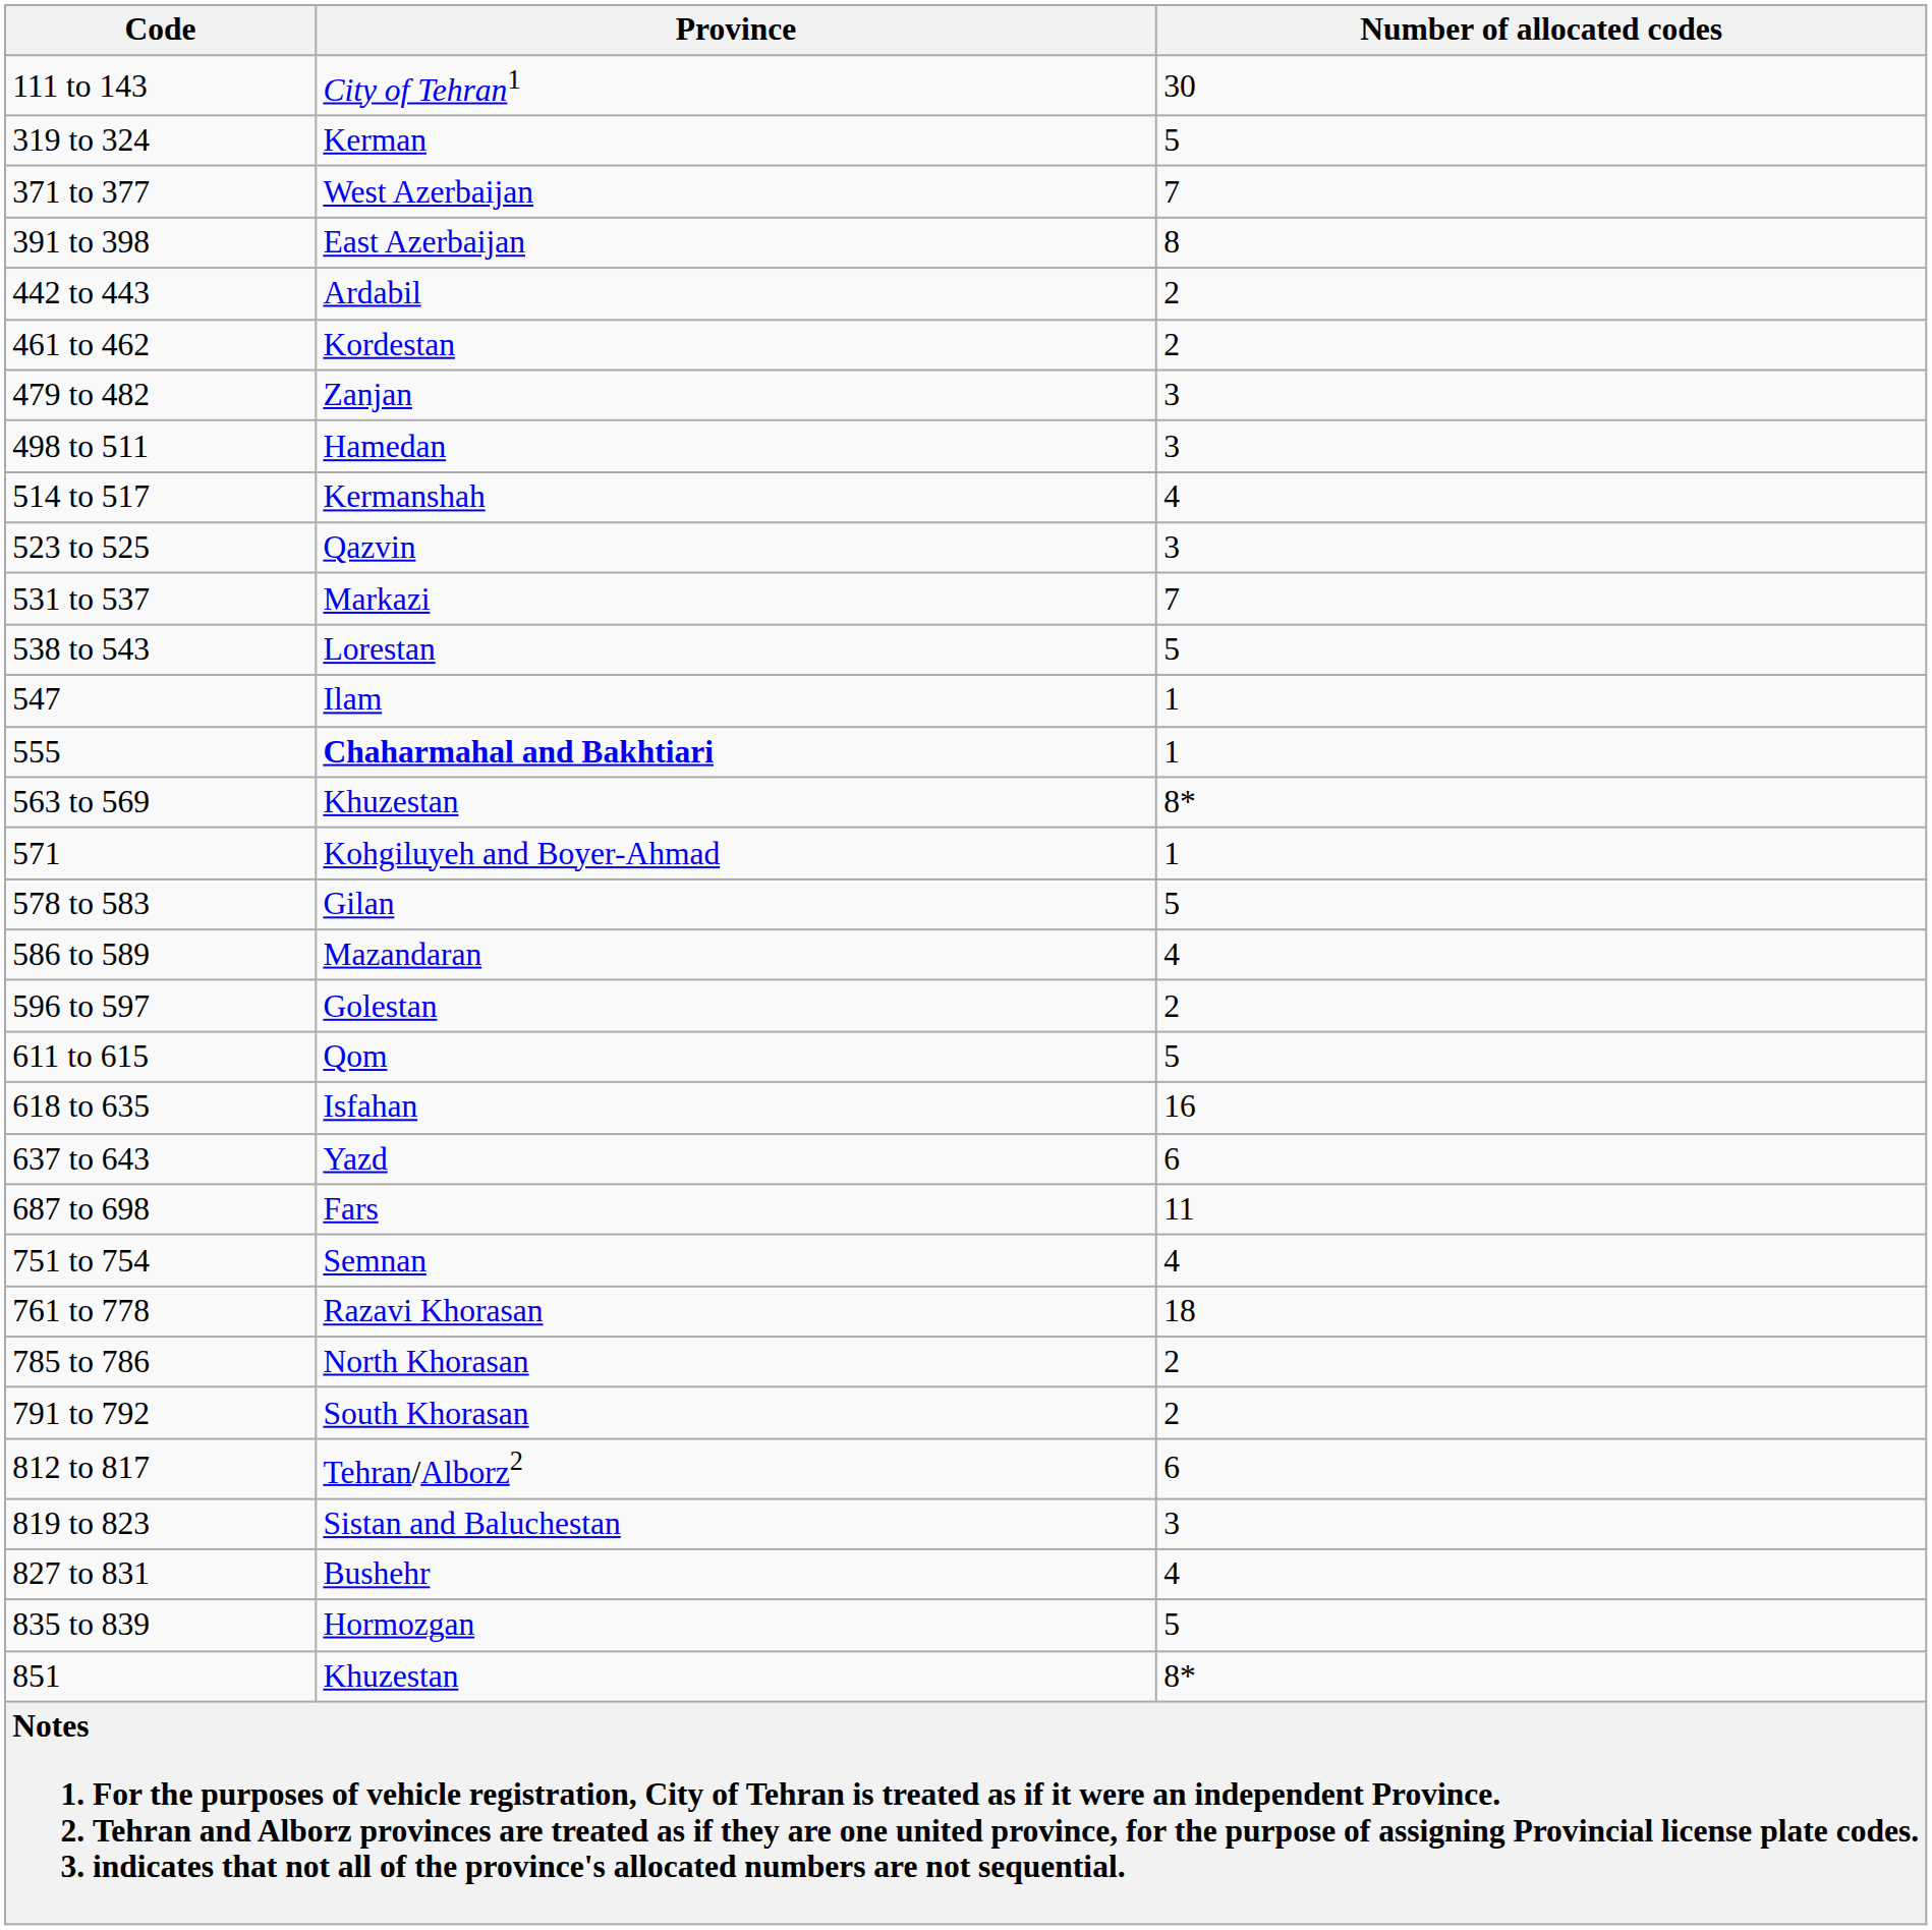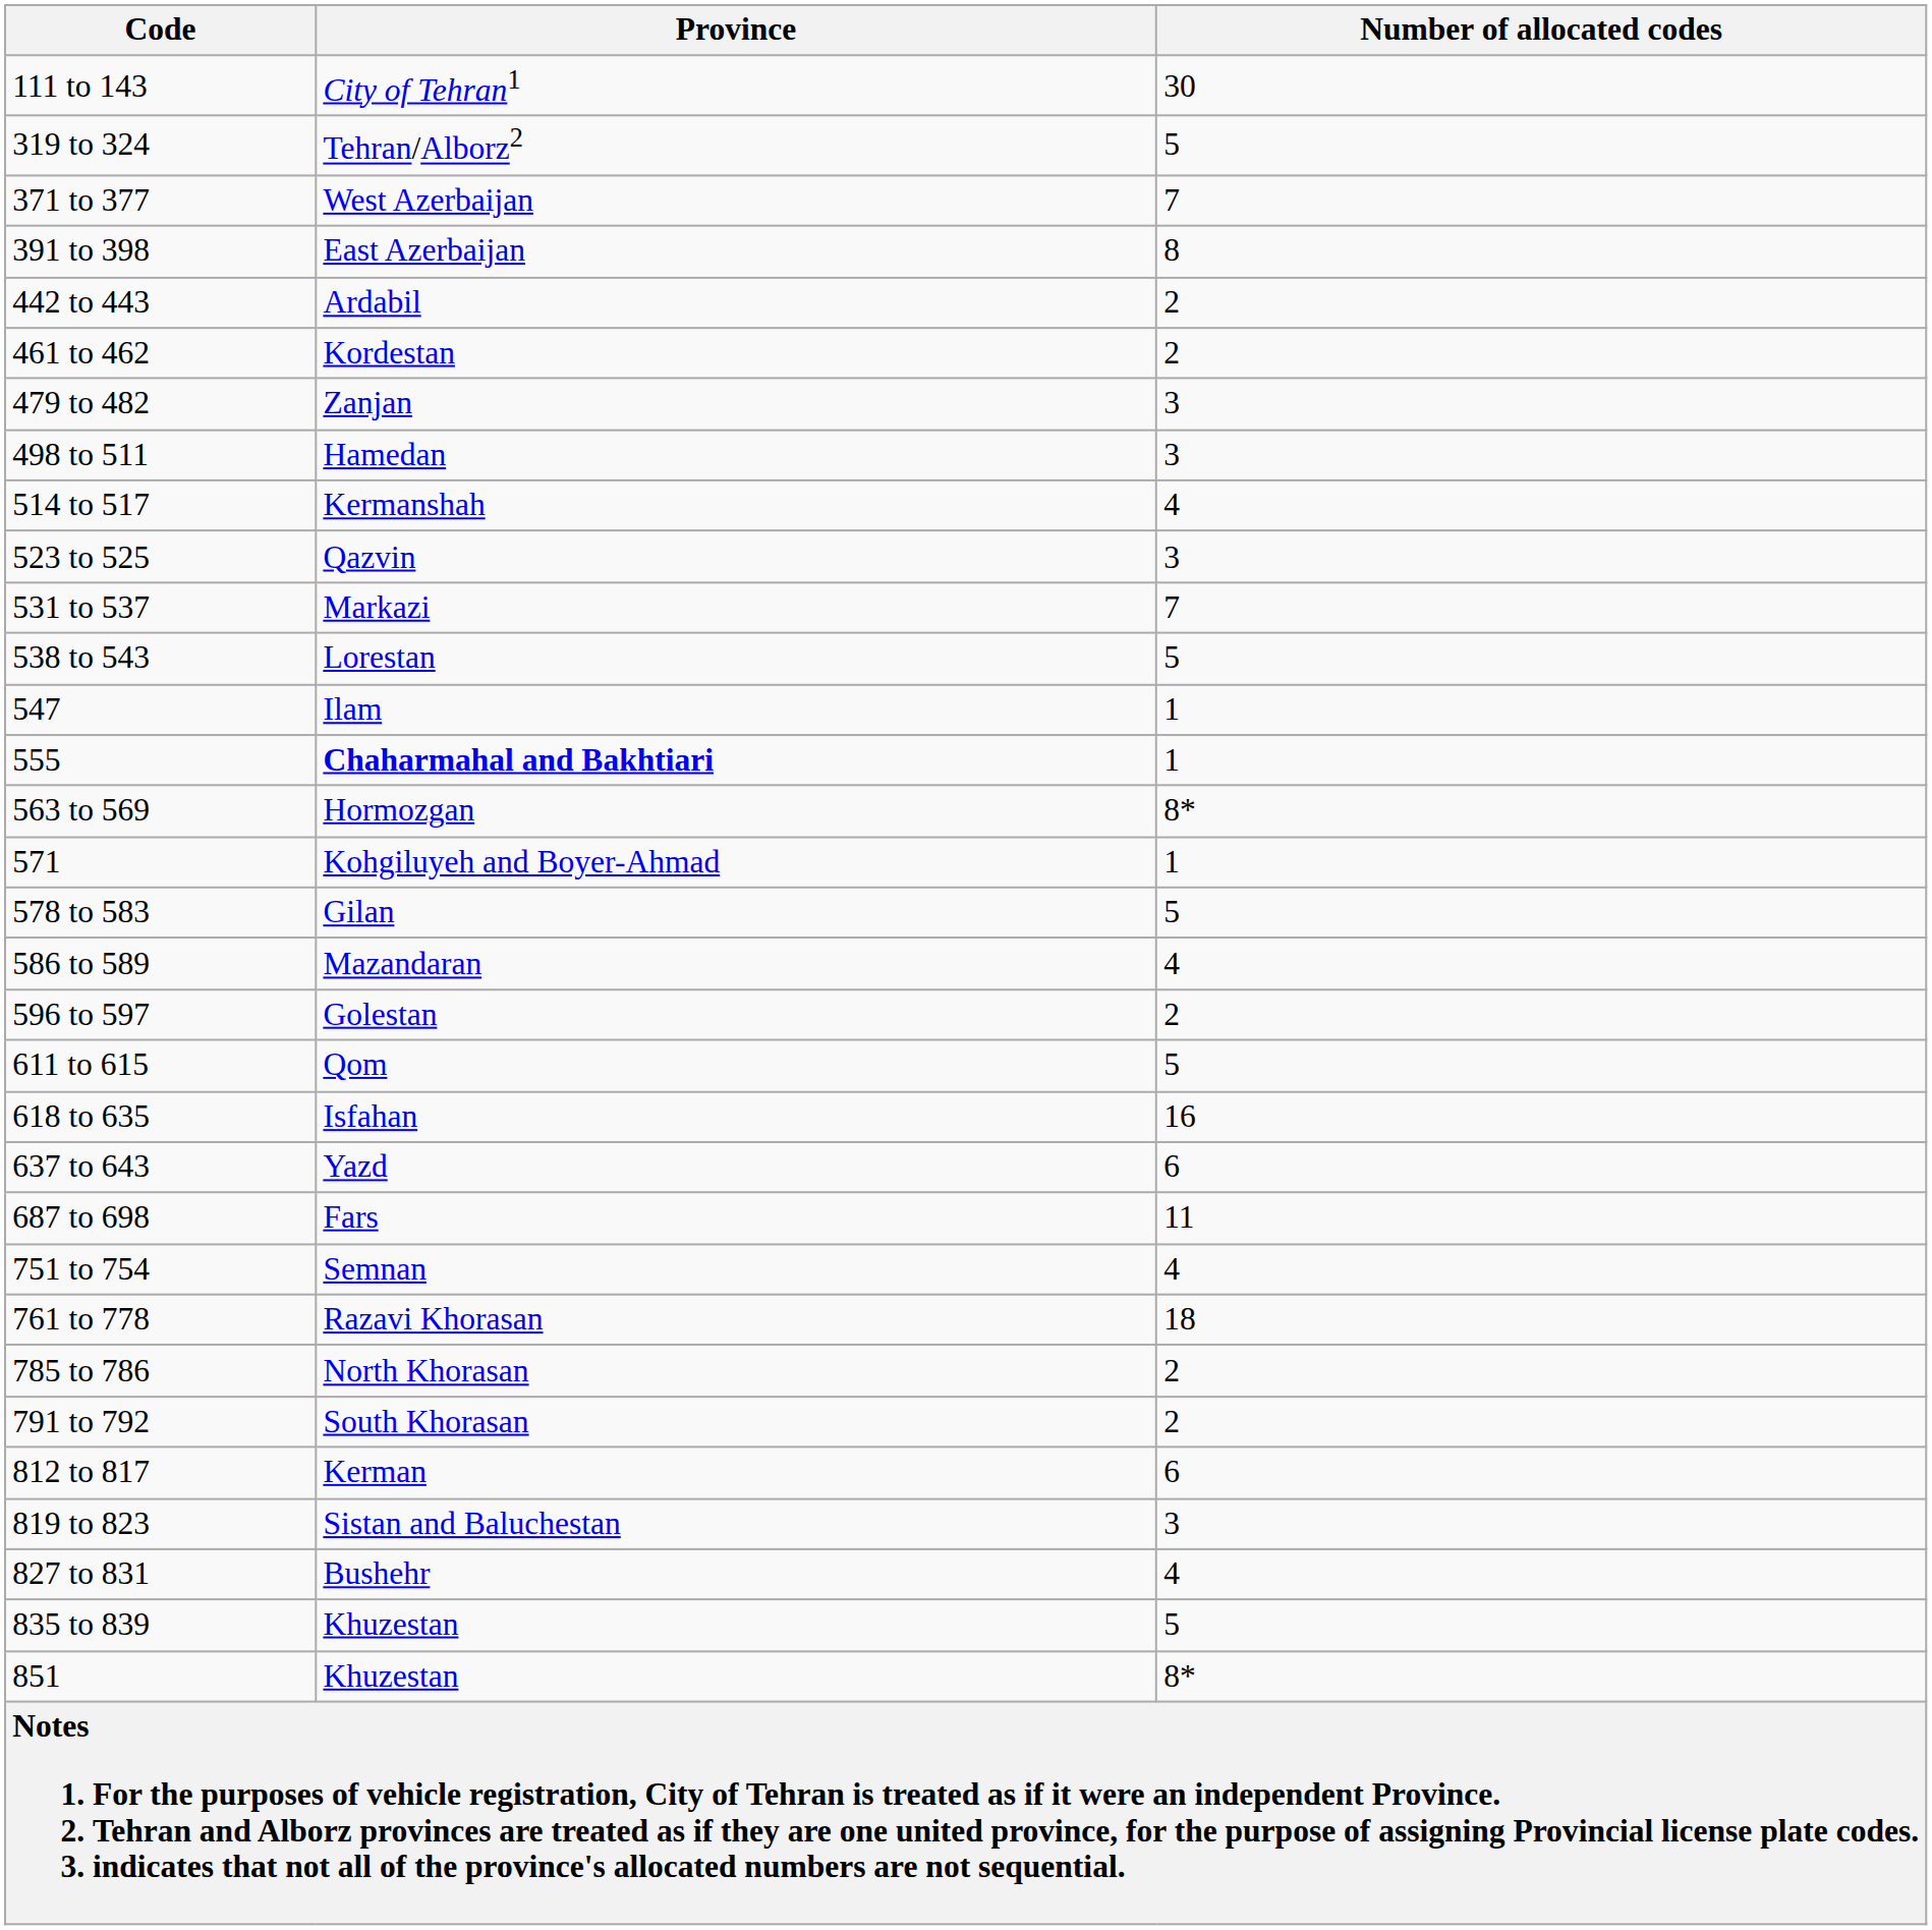319 to 324 | Province: Kerman -> Tehran/Alborz2
563 to 569 | Province: Khuzestan -> Hormozgan
812 to 817 | Province: Tehran/Alborz2 -> Kerman
835 to 839 | Province: Hormozgan -> Khuzestan
